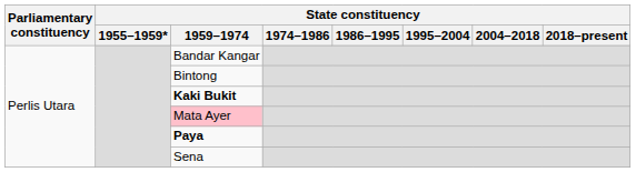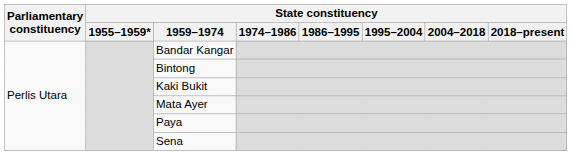Kaki Bukit | State constituency / 1959–1974: bold -> normal
Mata Ayer | State constituency / 1959–1974: pink background -> no background
Paya | State constituency / 1959–1974: bold -> normal
